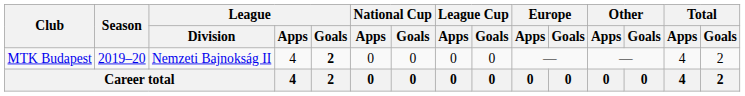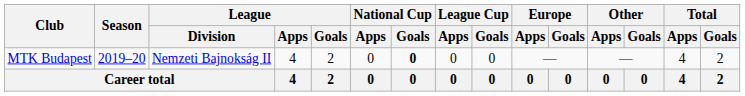MTK Budapest | League / Goals: bold -> normal
MTK Budapest | National Cup / Goals: normal -> bold
